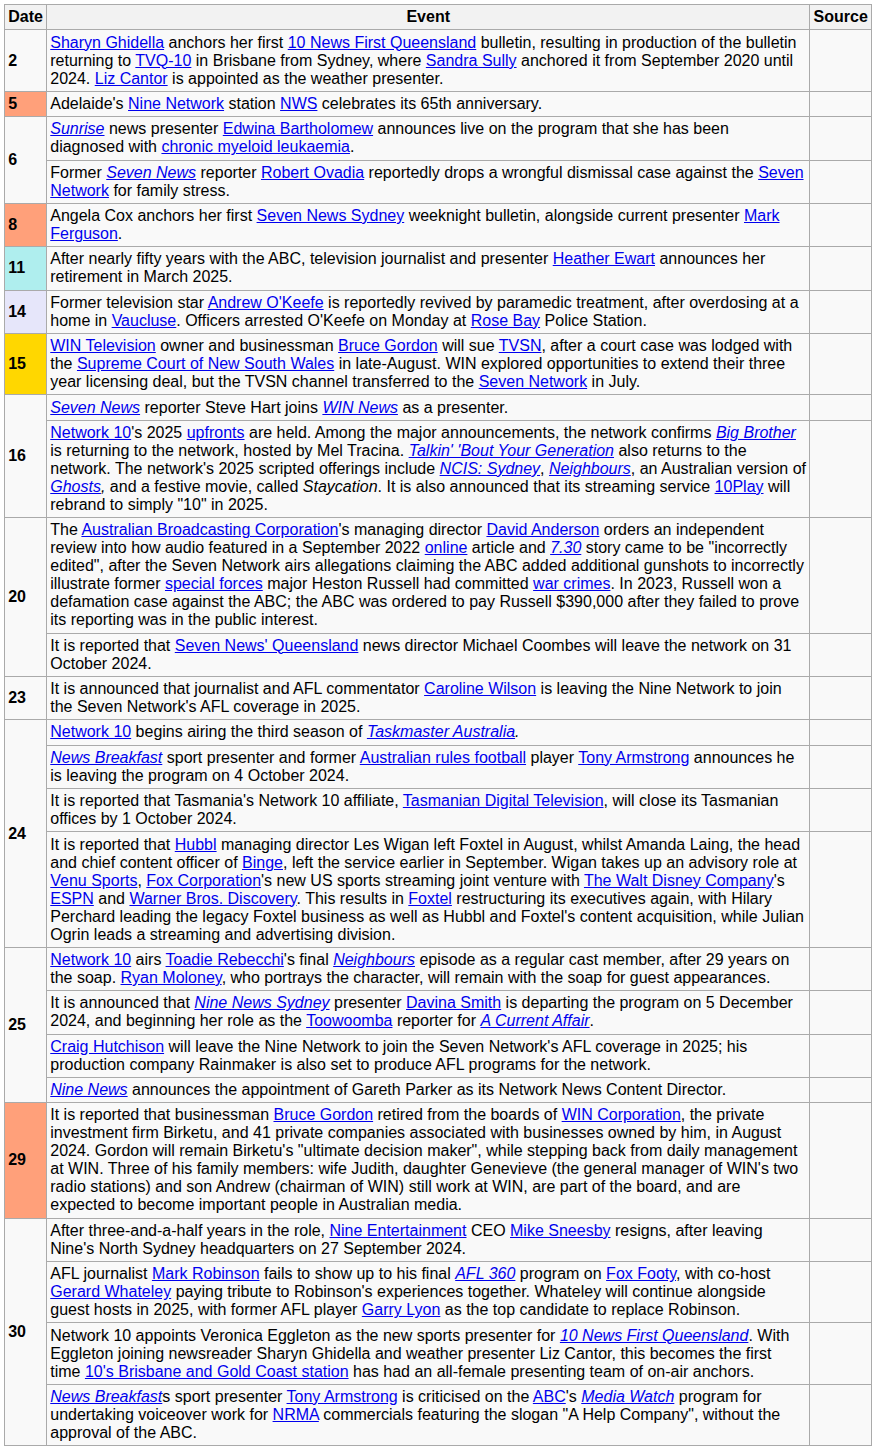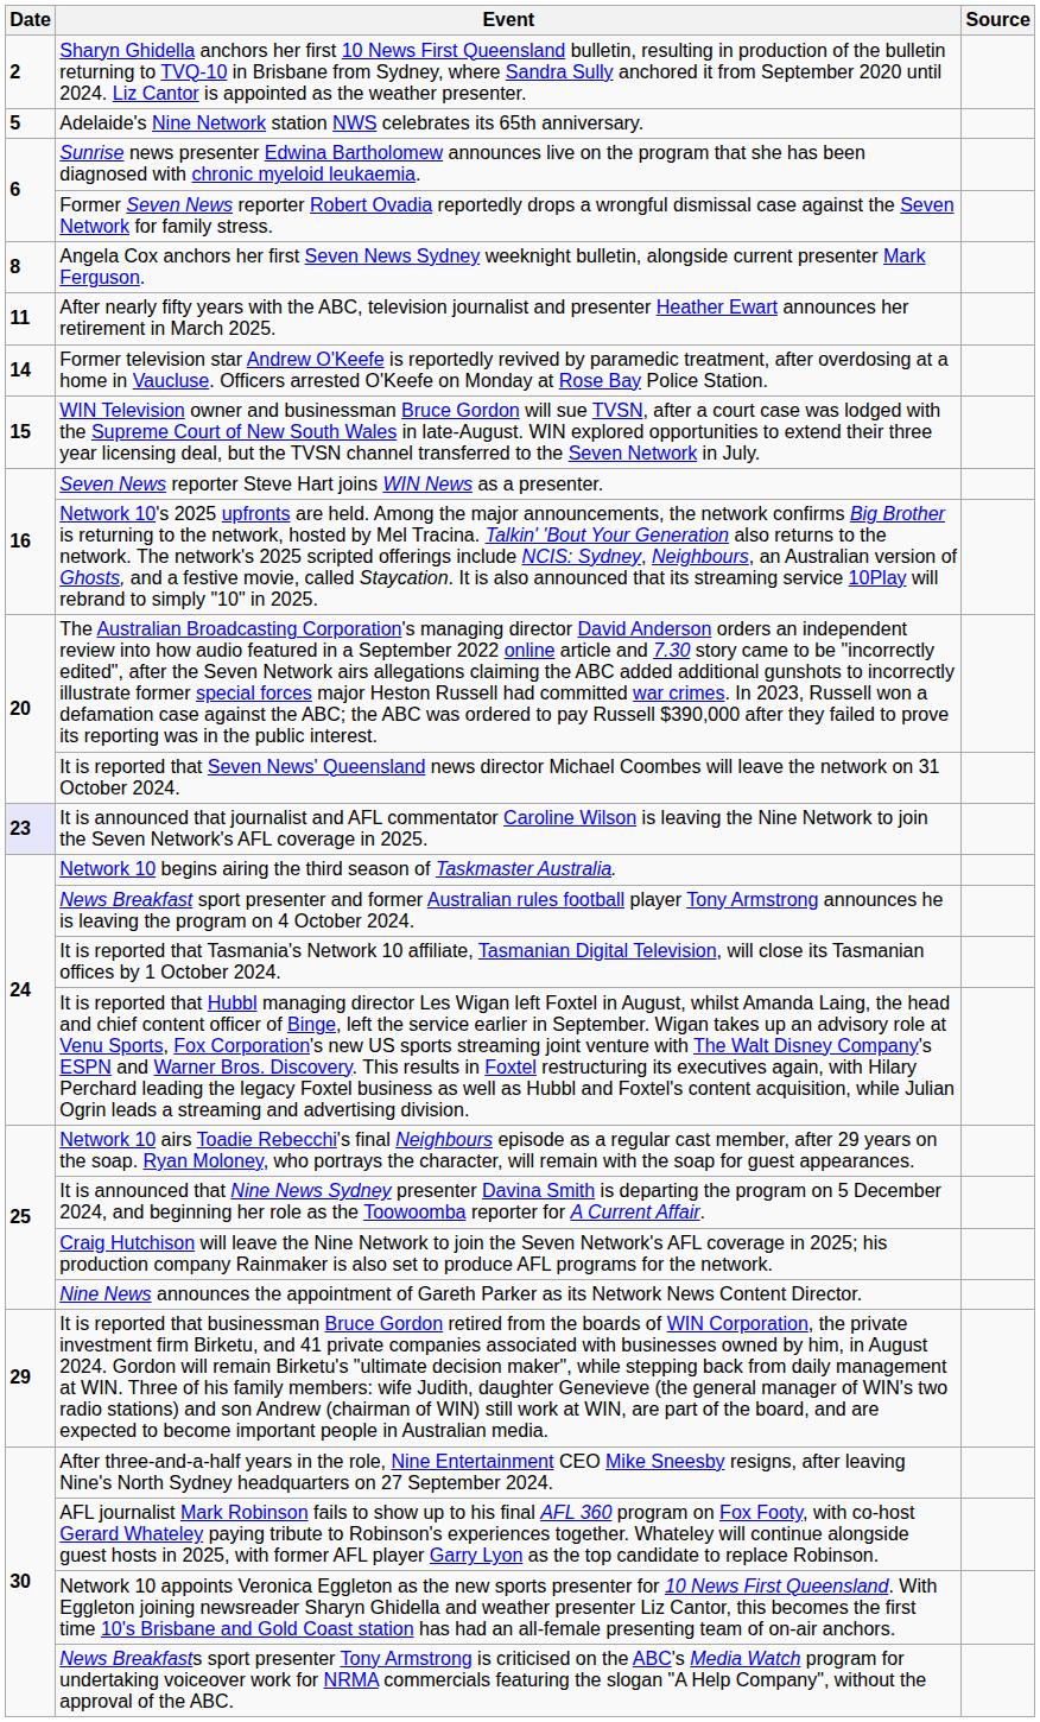row 3 | Date: lightsalmon background -> no background
row 6 | Date: lightsalmon background -> no background
row 7 | Date: paleturquoise background -> no background
row 8 | Date: lavender background -> no background
row 9 | Date: gold background -> no background
row 14 | Date: no background -> lavender background
row 23 | Date: lightsalmon background -> no background
